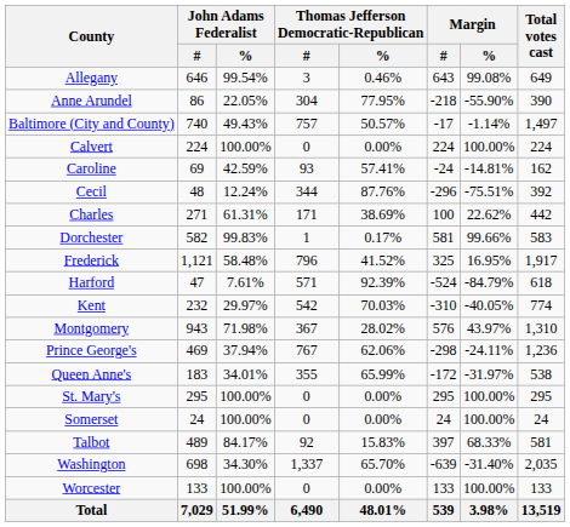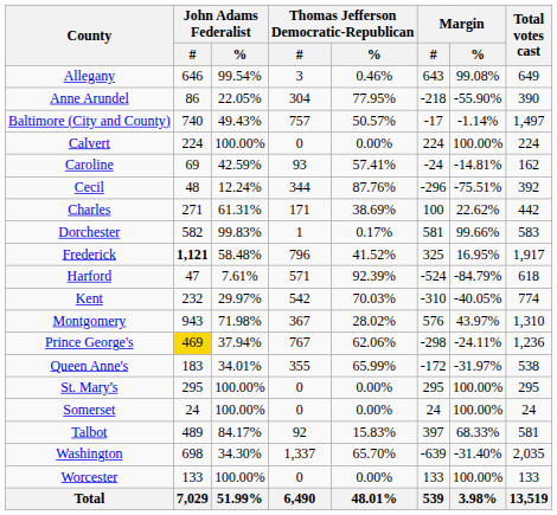Frederick | John Adams Federalist / #: normal -> bold
Prince George's | John Adams Federalist / #: no background -> gold background
